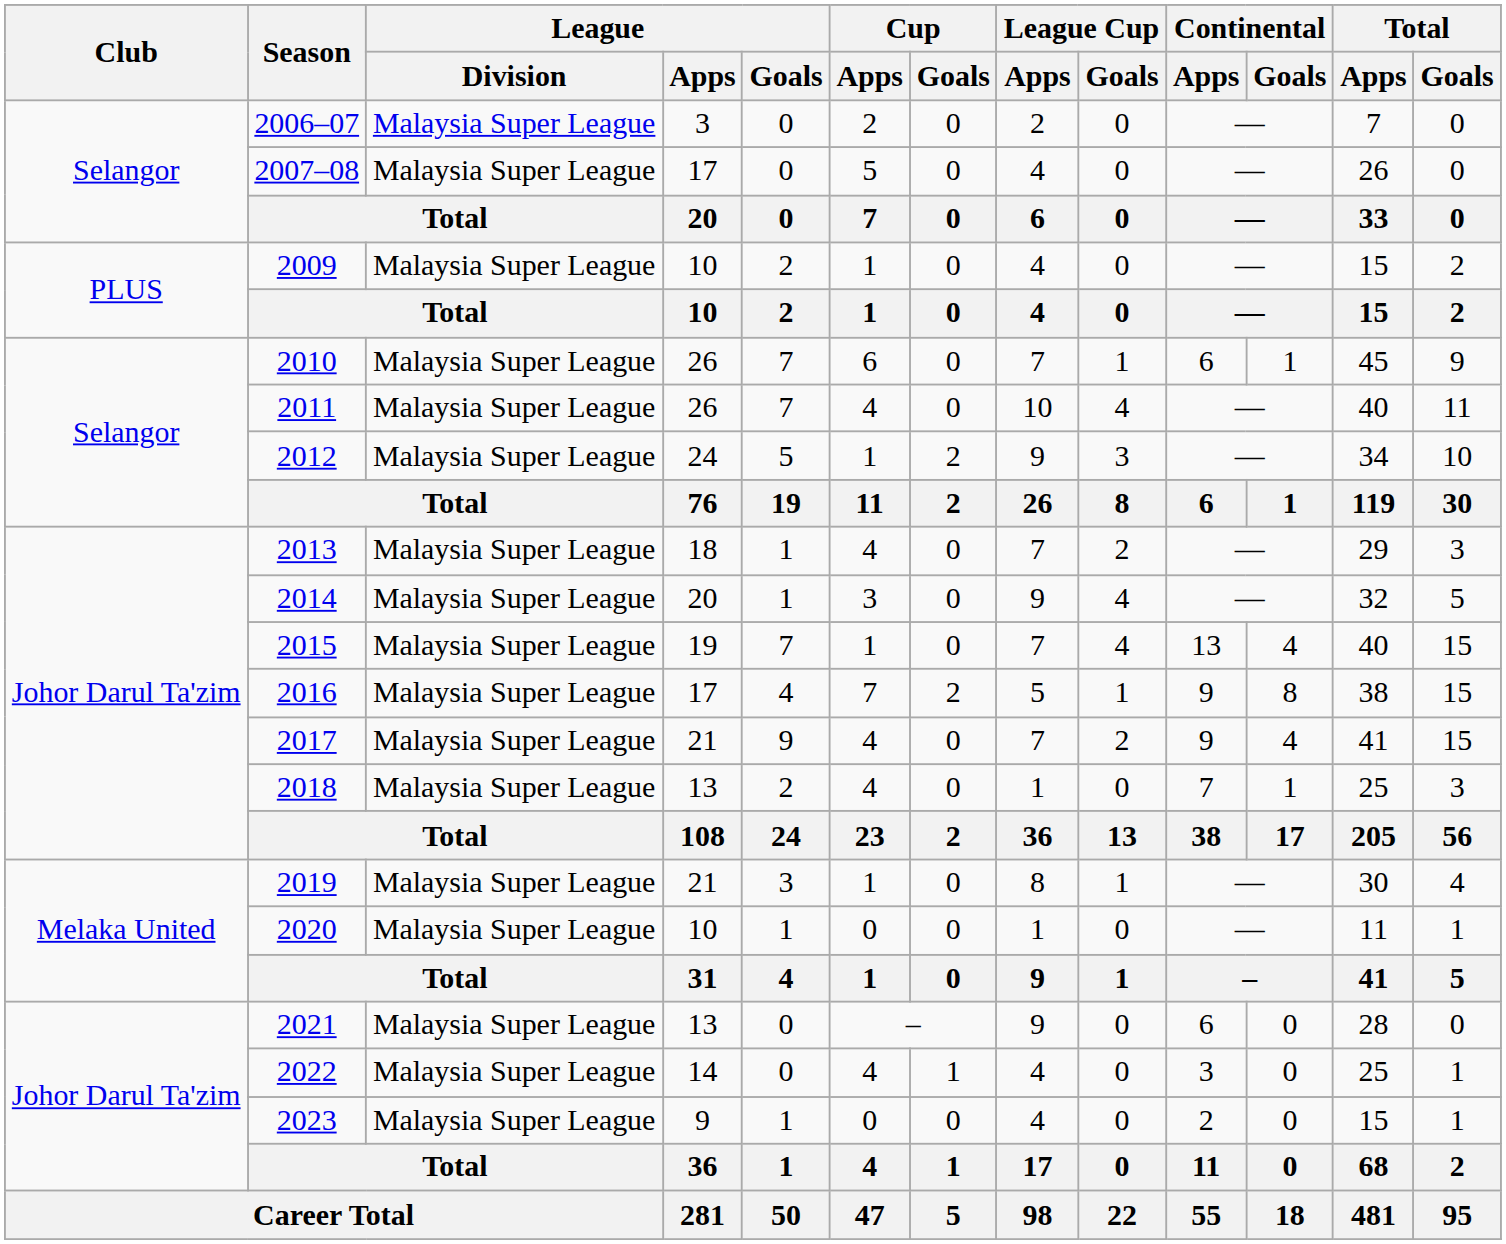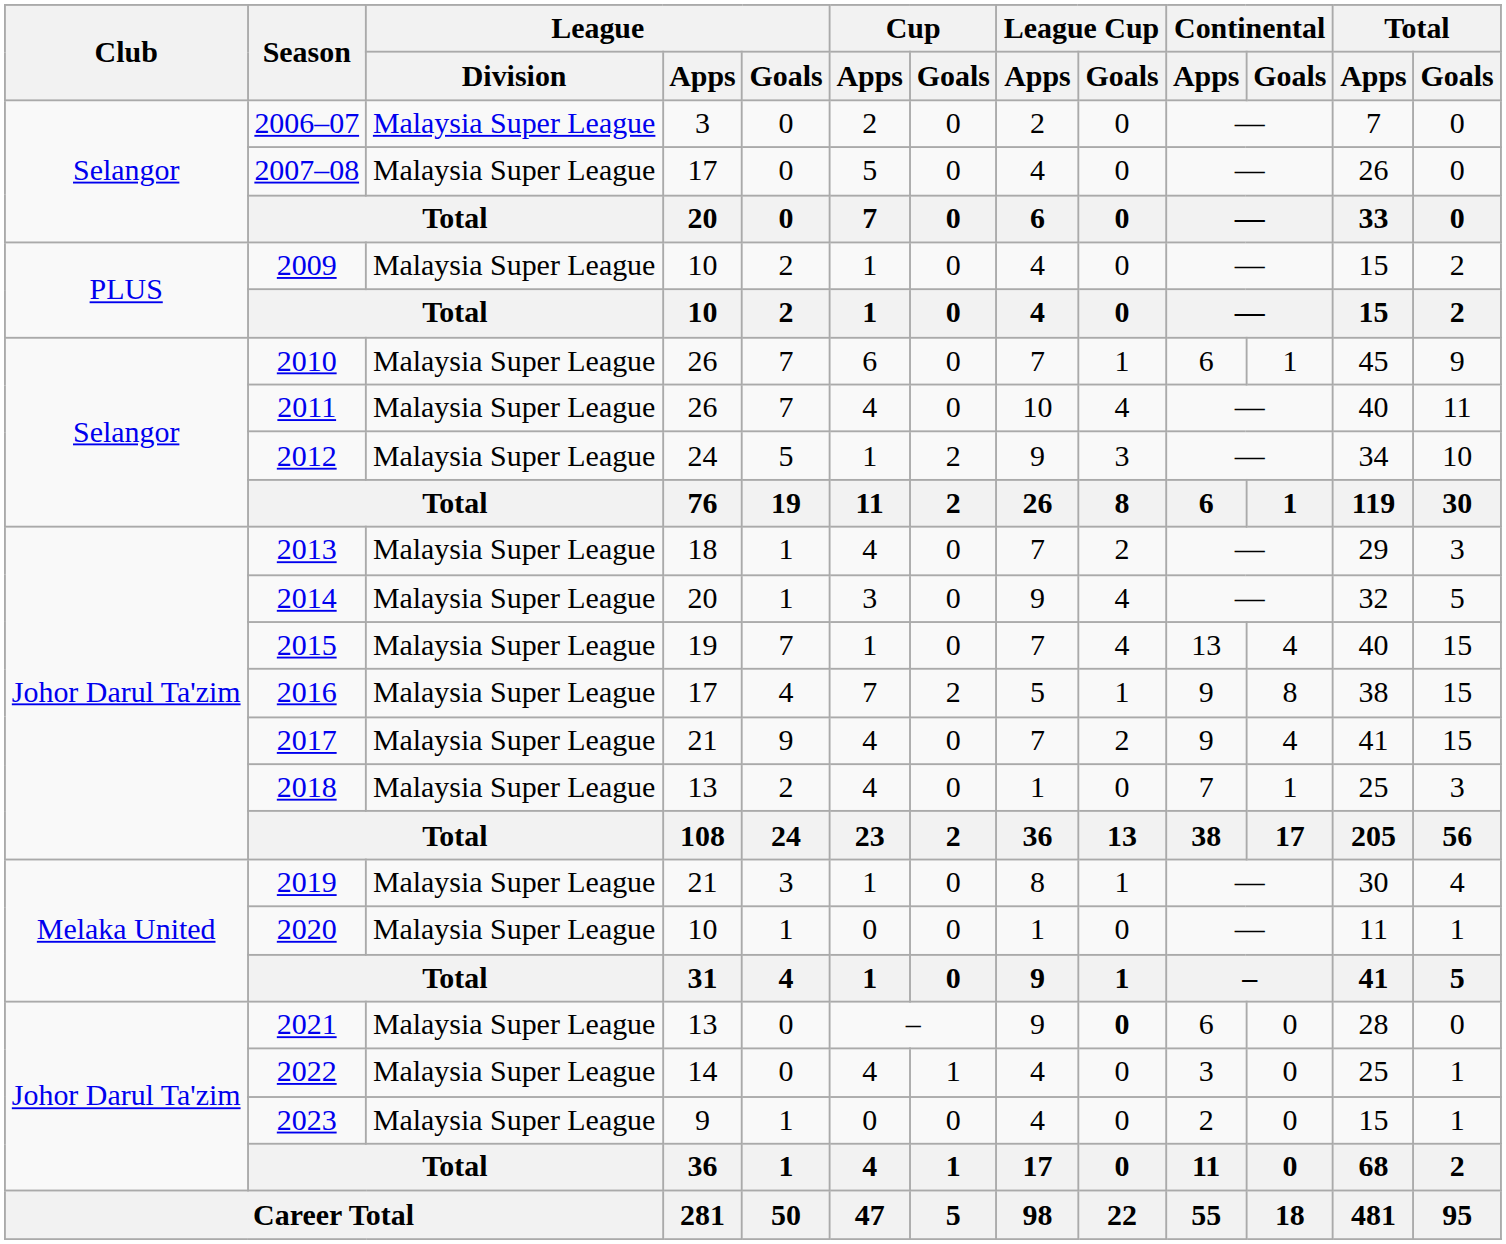2021 | League Cup / Goals: normal -> bold
